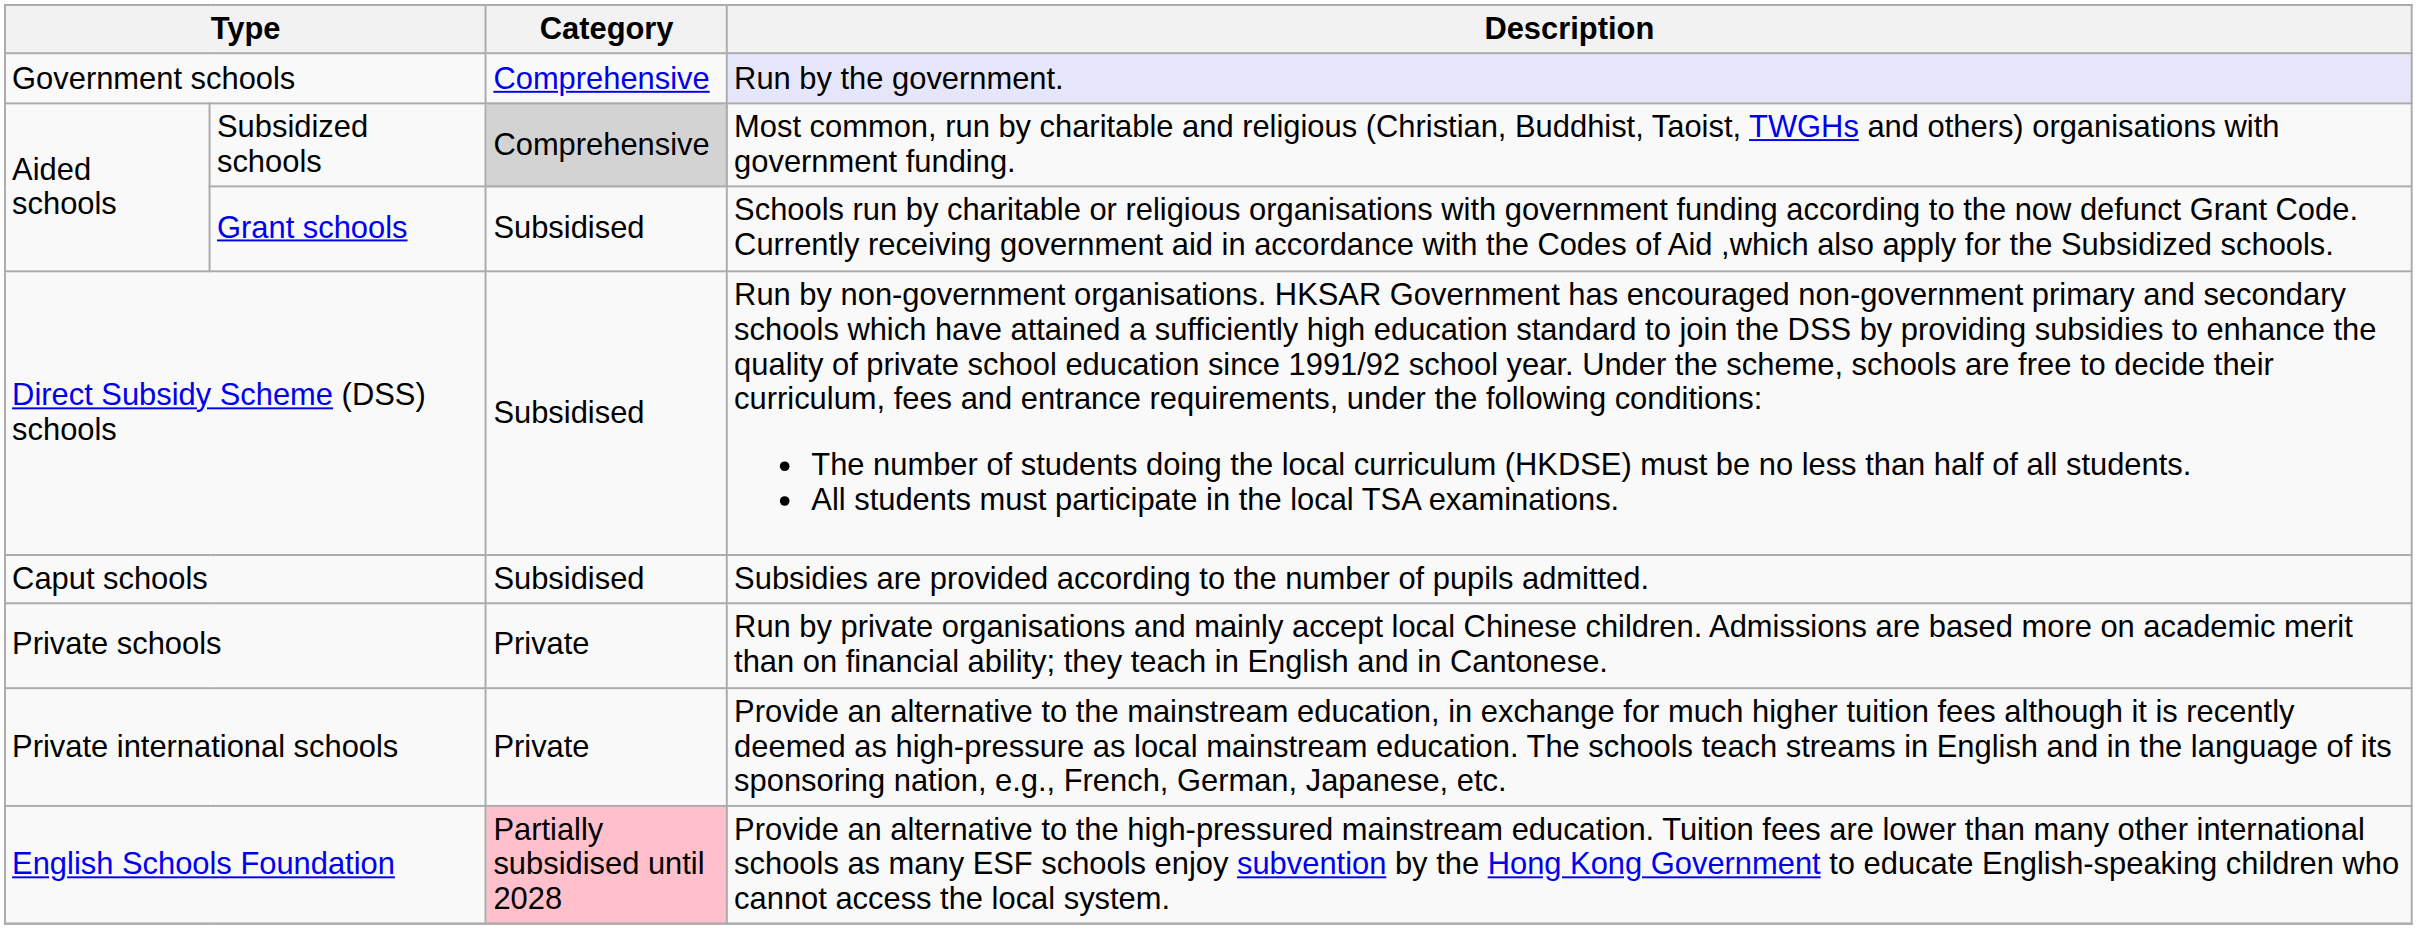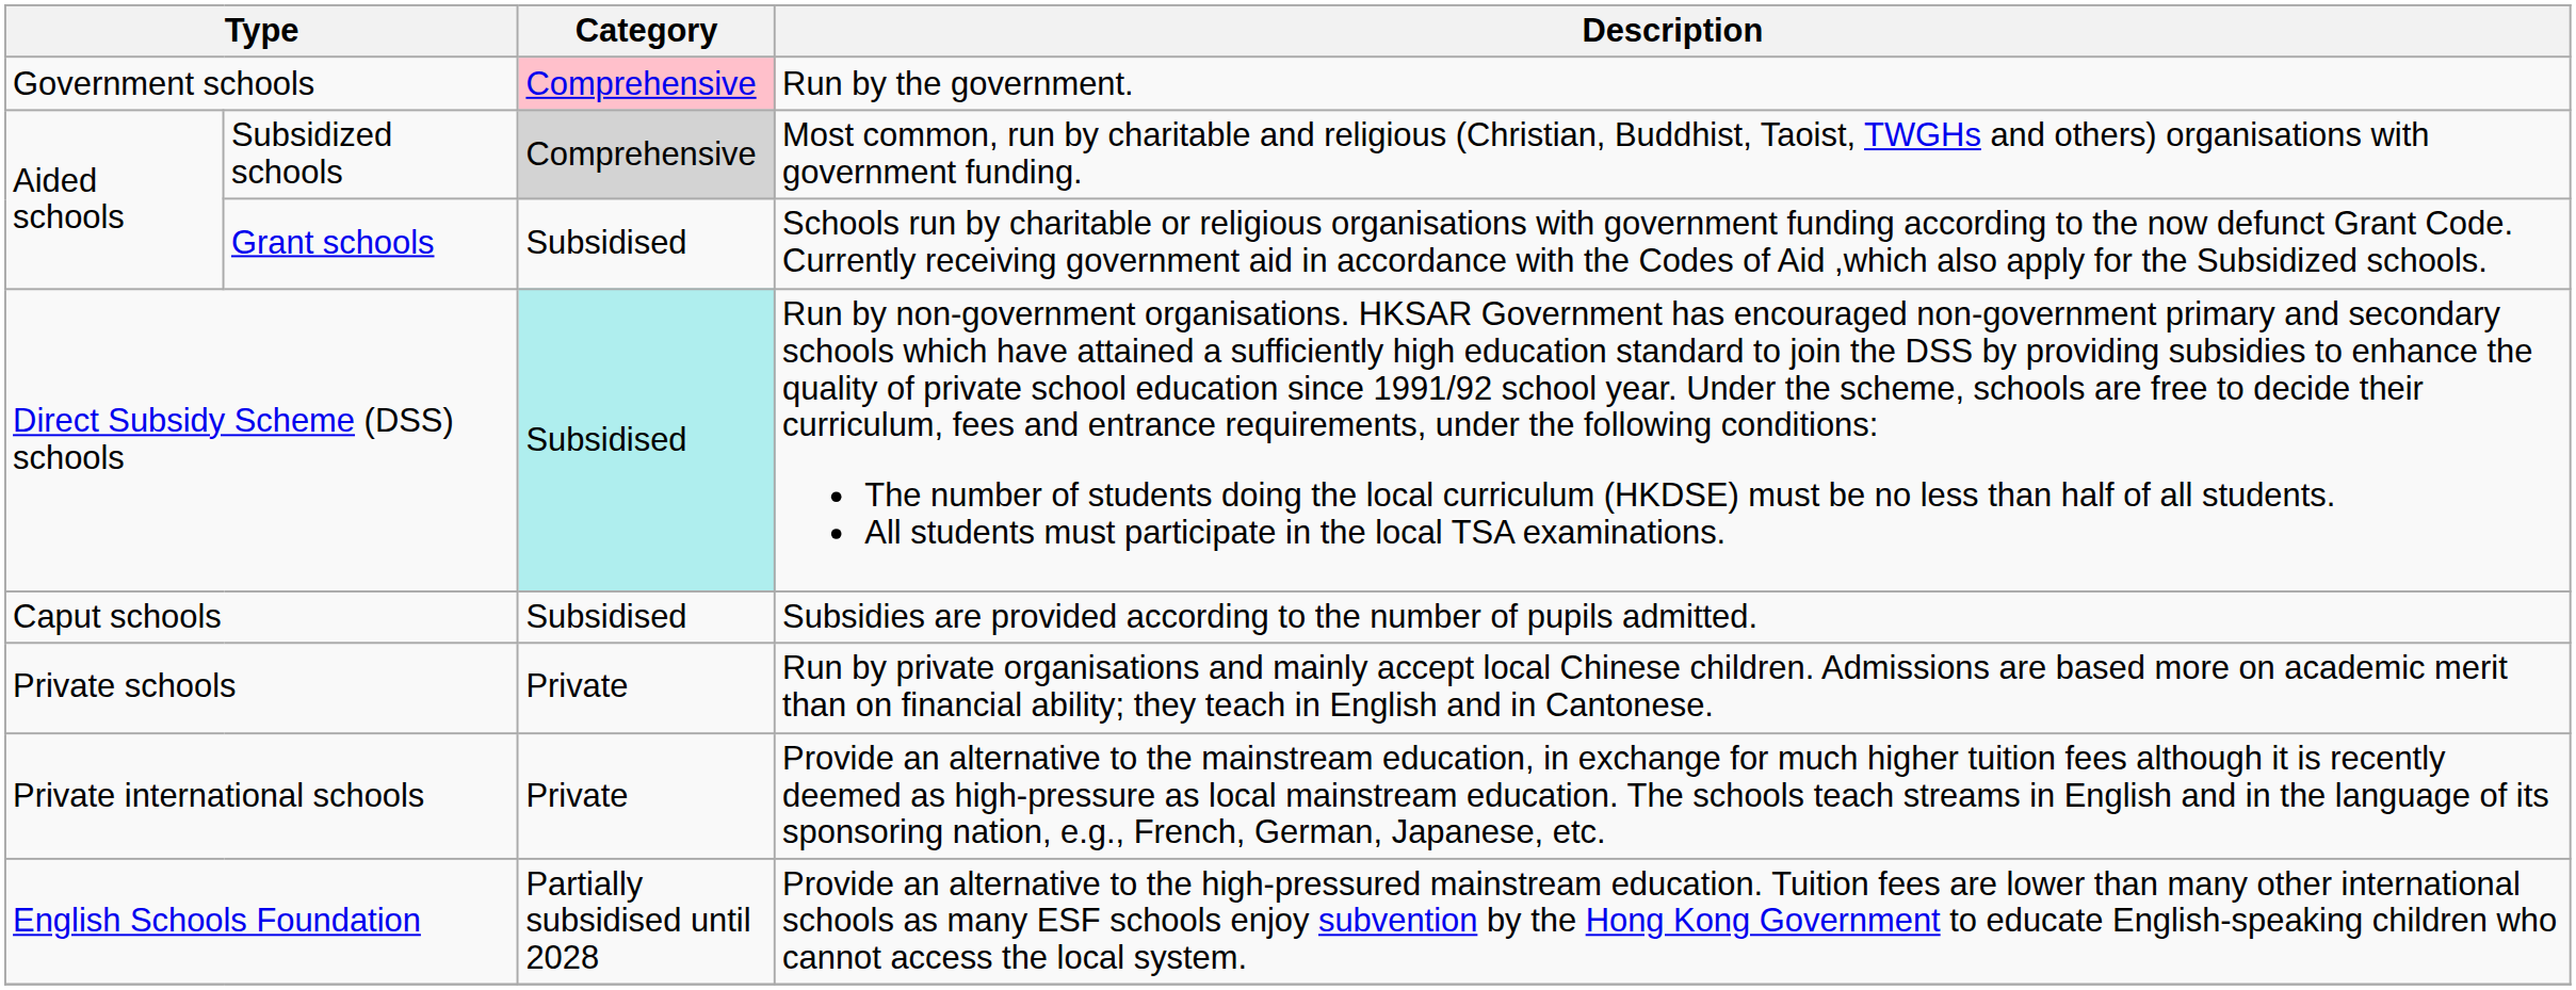Government schools | Category: no background -> pink background
Government schools | Description: lavender background -> no background
Direct Subsidy Scheme (DSS) schools | Category: no background -> paleturquoise background
English Schools Foundation | Category: pink background -> no background
